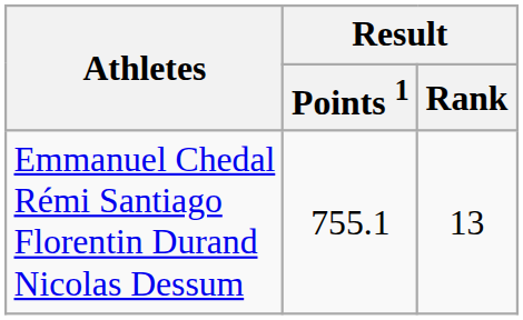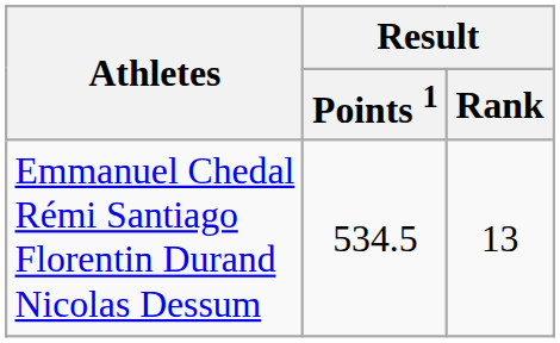row 3 | Result / Points 1: 755.1 -> 534.5
